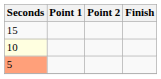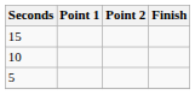10 | Seconds: lightyellow background -> no background
5 | Seconds: lightsalmon background -> no background
